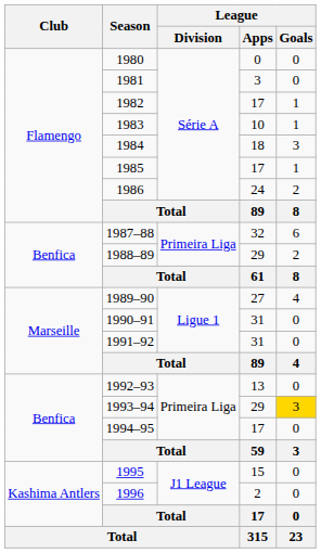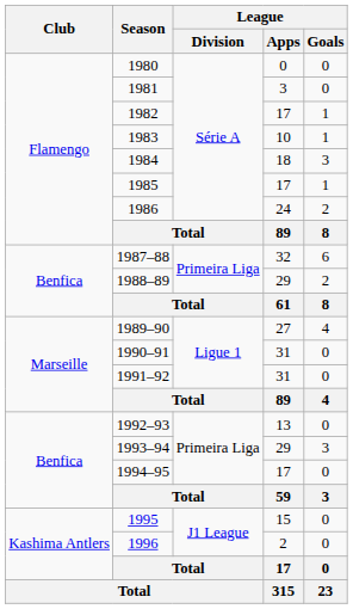1993–94 | League / Goals: gold background -> no background
